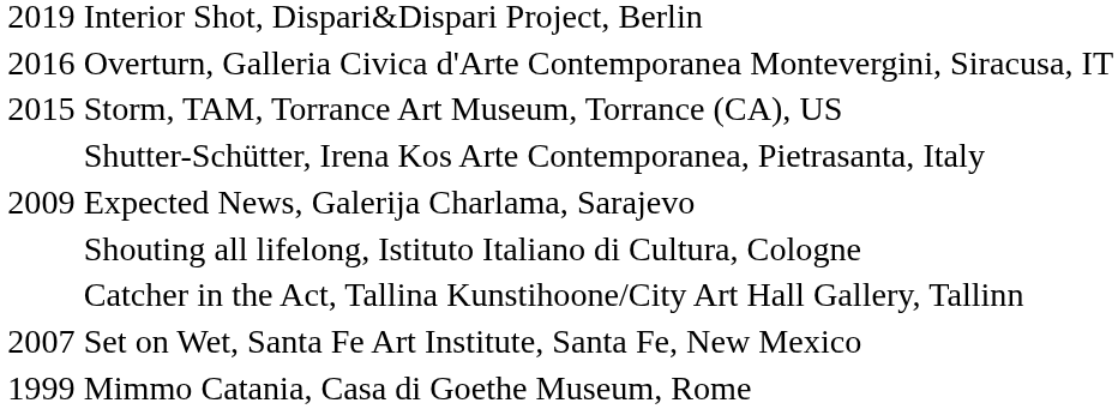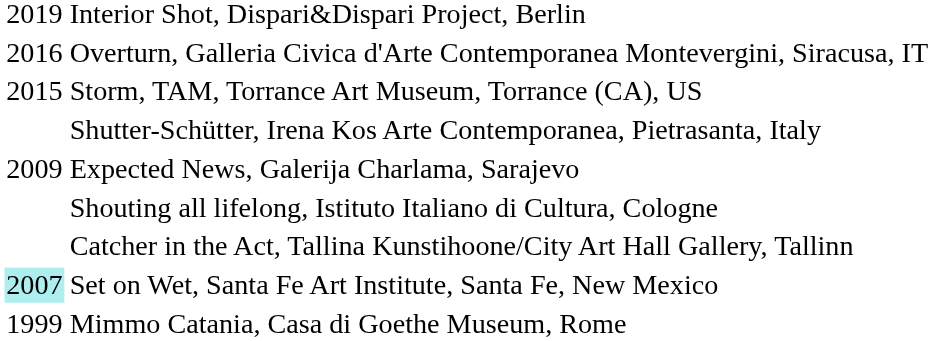Set on Wet, Santa Fe Art Institute, Santa Fe, New Mexico | column 1: no background -> paleturquoise background
